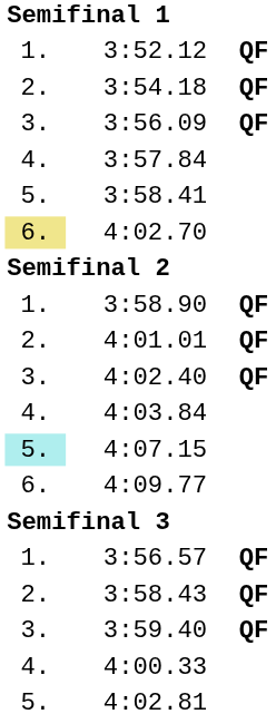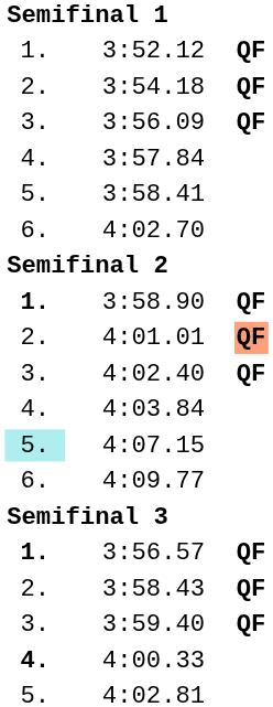4:02.70 | column 1: khaki background -> no background
3:58.90 | column 1: normal -> bold
4:01.01 | column 3: no background -> lightsalmon background
3:56.57 | column 1: normal -> bold
4:00.33 | column 1: normal -> bold
